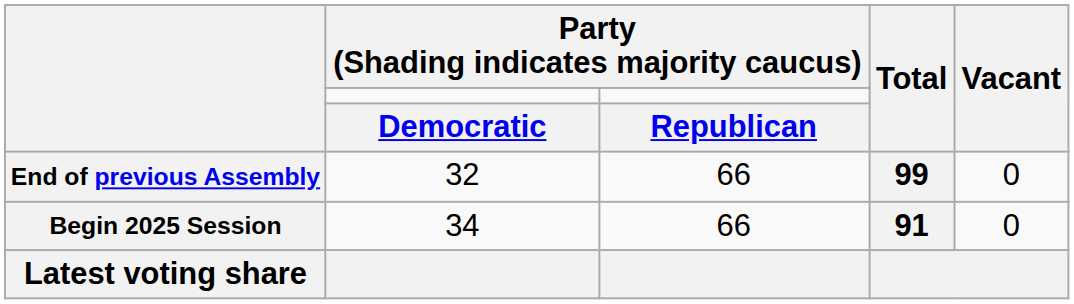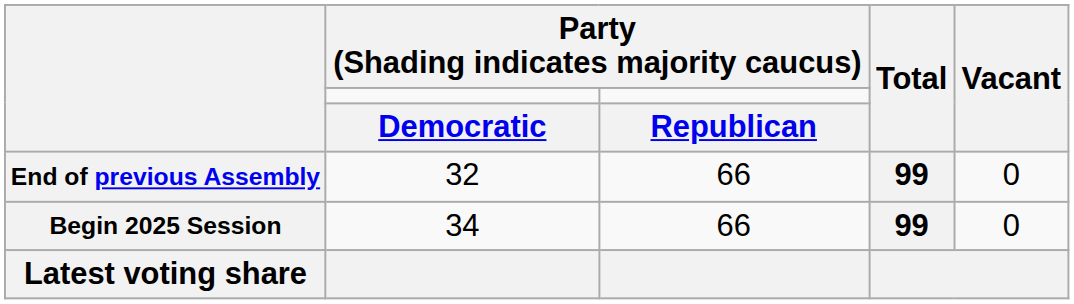Begin 2025 Session | Total: 91 -> 99
